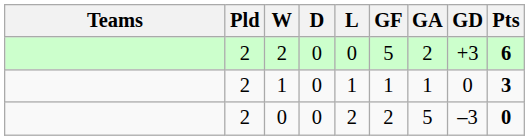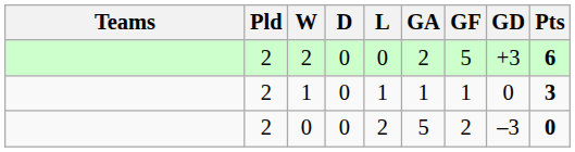columns swapped: GF <-> GA
